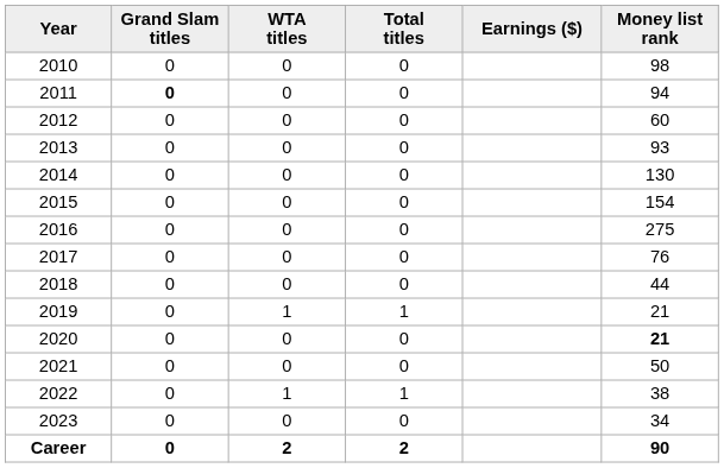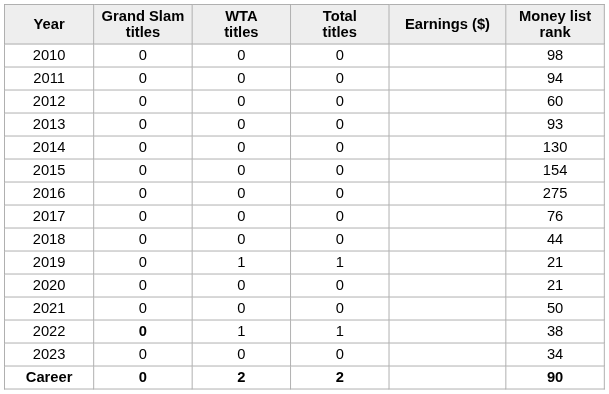2011 | column 2: bold -> normal
2020 | column 6: bold -> normal
2022 | column 2: normal -> bold
